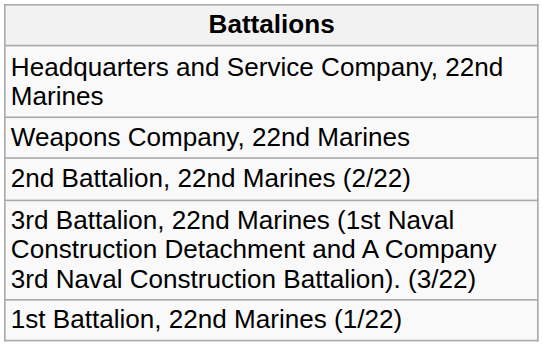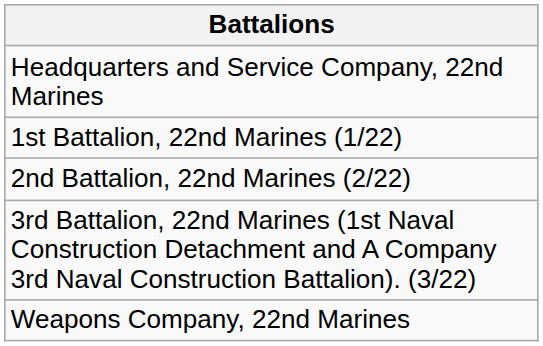row 3 | column 1: Weapons Company, 22nd Marines -> 1st Battalion, 22nd Marines (1/22)
row 6 | column 1: 1st Battalion, 22nd Marines (1/22) -> Weapons Company, 22nd Marines
